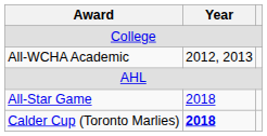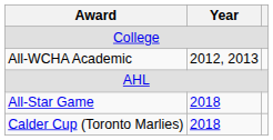Calder Cup (Toronto Marlies) | Year: bold -> normal
